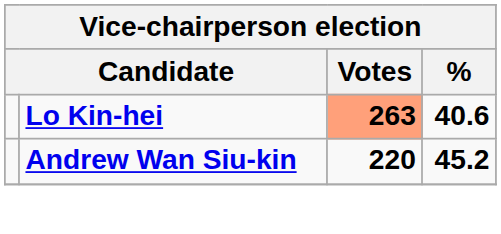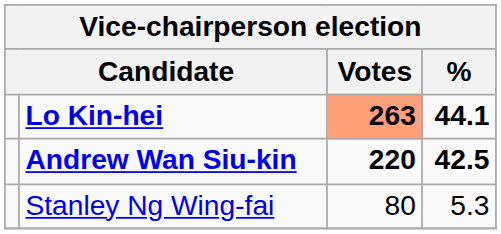Lo Kin-hei | %: 40.6 -> 44.1
Andrew Wan Siu-kin | %: 45.2 -> 42.5
+ row: Stanley Ng Wing-fai | 80 | 5.3
